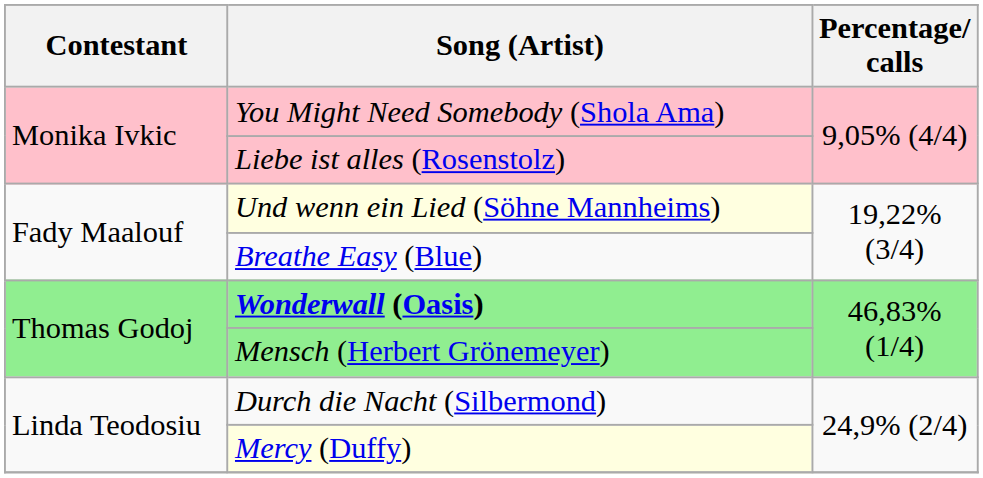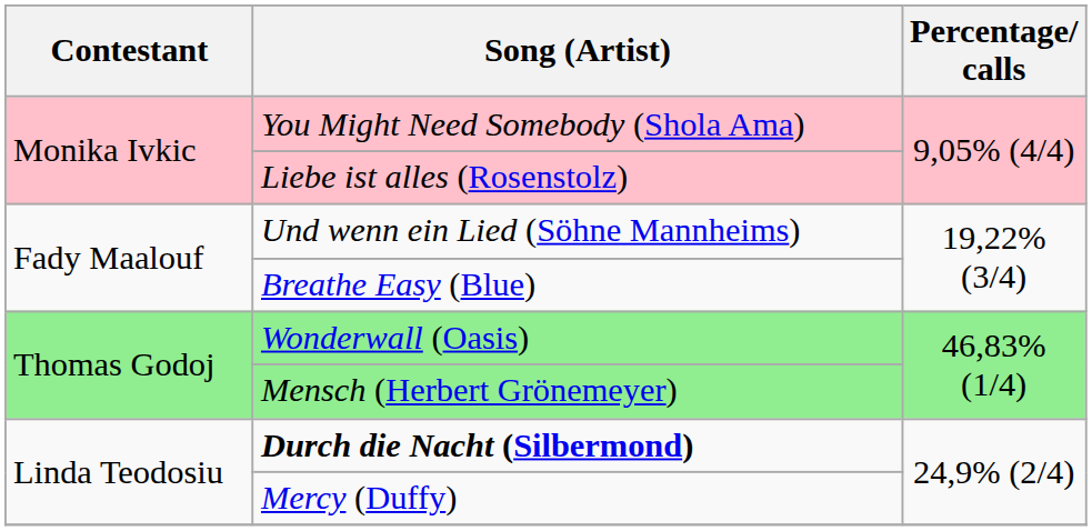Und wenn ein Lied (Söhne Mannheims) | Song (Artist): lightyellow background -> no background
Wonderwall (Oasis) | Song (Artist): bold -> normal
Durch die Nacht (Silbermond) | Song (Artist): normal -> bold
Mercy (Duffy) | Song (Artist): lightyellow background -> no background
